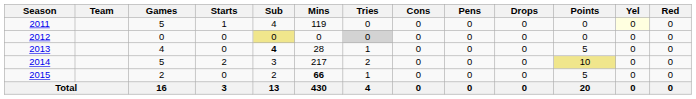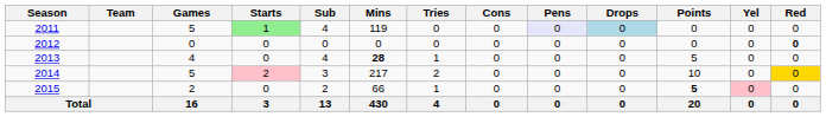2011 | Starts: no background -> lightgreen background
2011 | Pens: no background -> lavender background
2011 | Drops: no background -> lightblue background
2011 | Yel: lightyellow background -> no background
2012 | Sub: khaki background -> no background
2012 | Tries: lightgrey background -> no background
2012 | Red: normal -> bold
2013 | Sub: bold -> normal
2013 | Mins: normal -> bold
2014 | Starts: no background -> pink background
2014 | Points: khaki background -> no background
2014 | Red: no background -> gold background
2015 | Mins: bold -> normal
2015 | Points: normal -> bold
2015 | Yel: no background -> pink background
